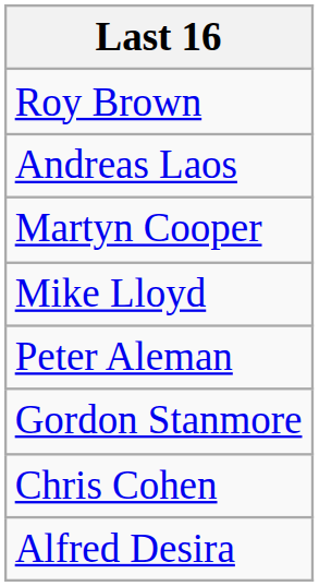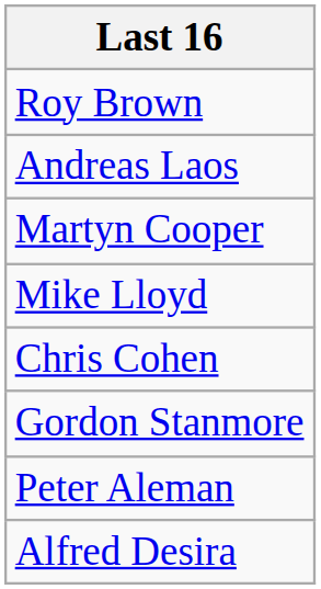row 6 | column 1: Peter Aleman -> Chris Cohen
row 8 | column 1: Chris Cohen -> Peter Aleman
